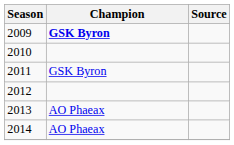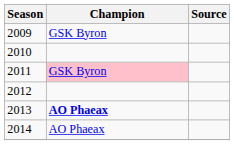2009 | Champion: bold -> normal
2011 | Champion: no background -> pink background
2013 | Champion: normal -> bold
